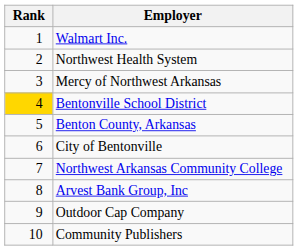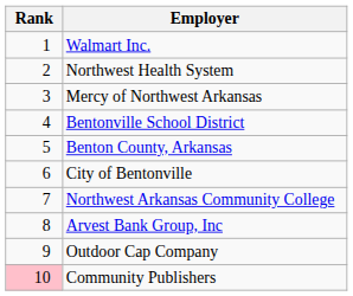Bentonville School District | Rank: gold background -> no background
Community Publishers | Rank: no background -> pink background
